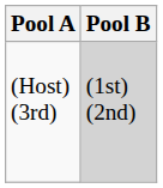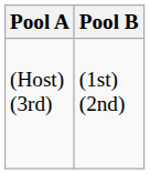(Host) (3rd) | Pool B: lightgrey background -> no background
